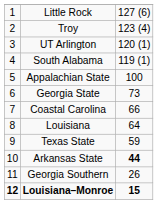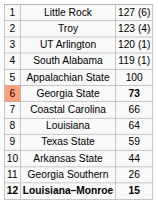Georgia State | column 1: no background -> lightsalmon background
Georgia State | column 3: normal -> bold
Arkansas State | column 3: bold -> normal
